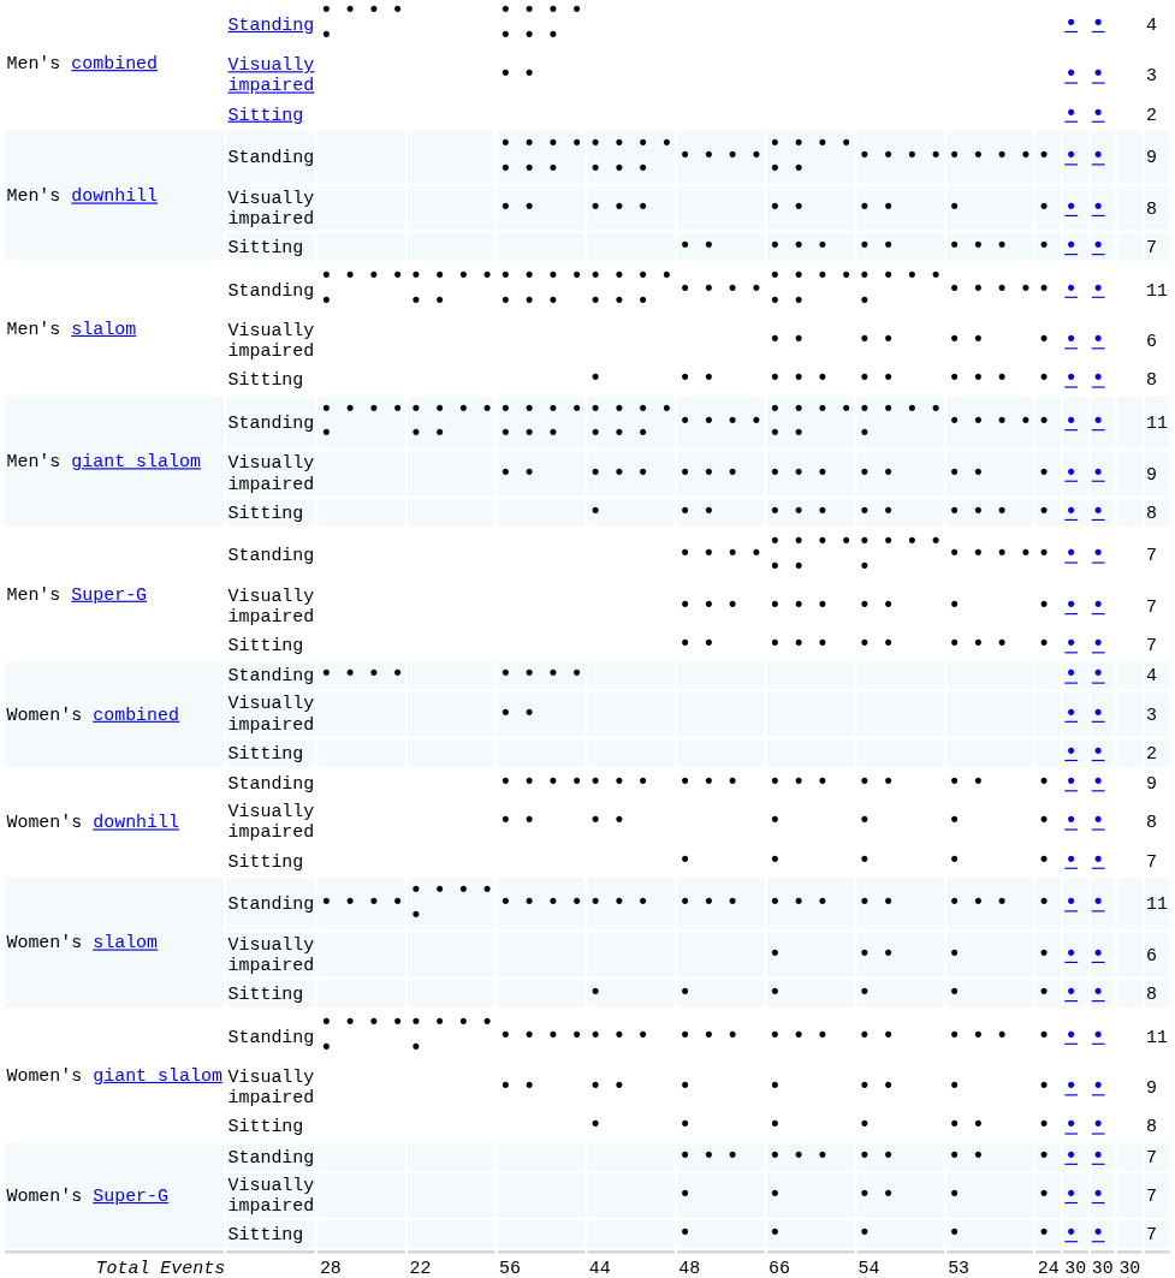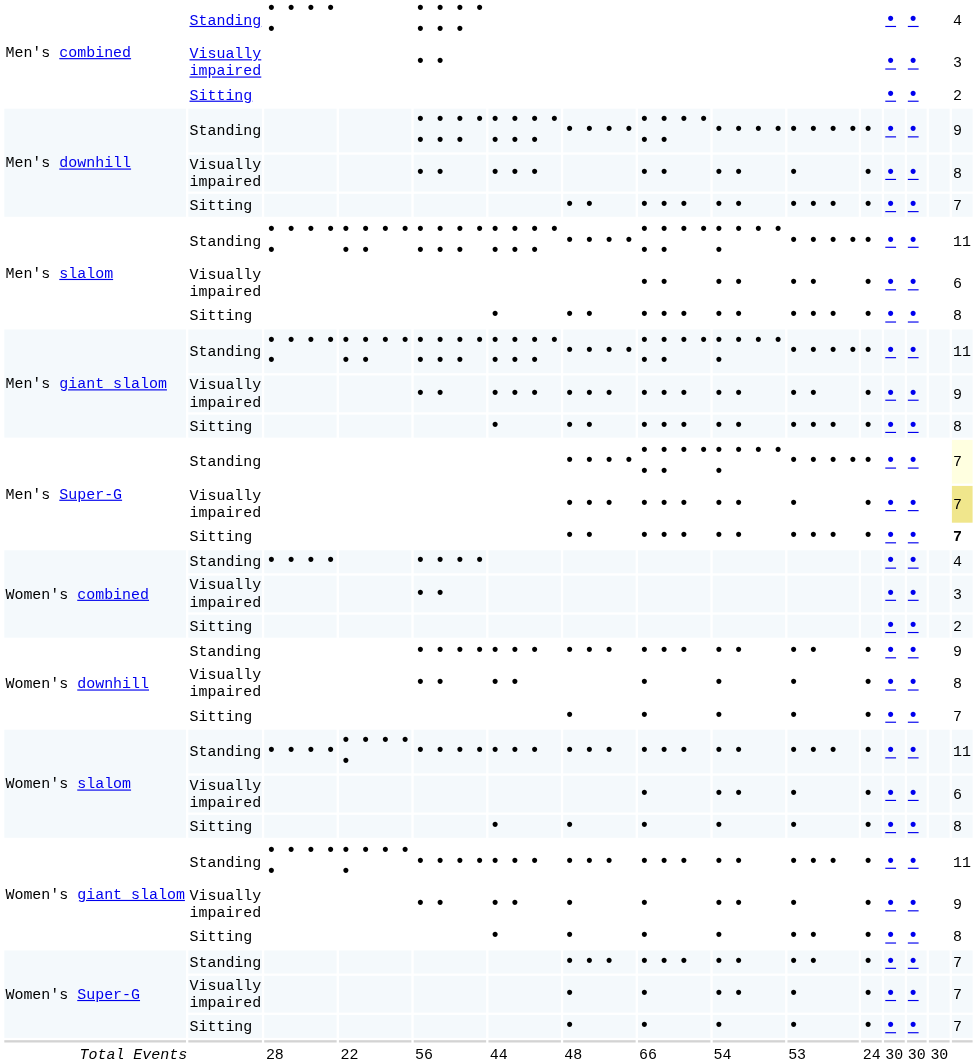Men's Super-G / Standing | column 15: no background -> lightyellow background
Men's Super-G / Visually impaired | column 15: no background -> khaki background
Men's Super-G / Sitting | column 15: normal -> bold
